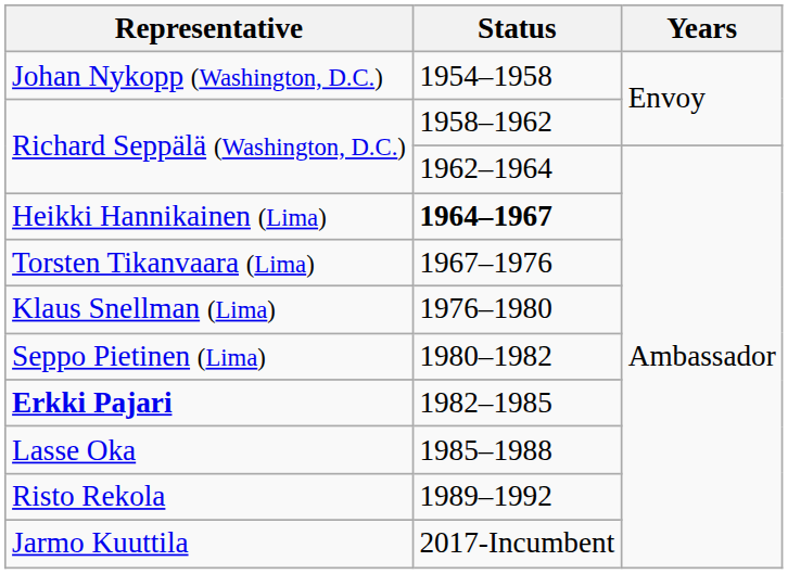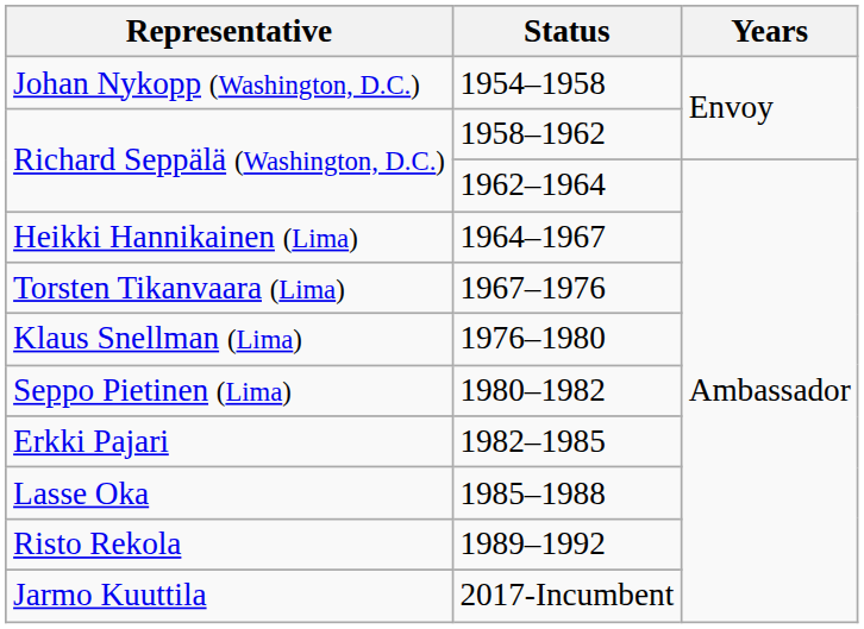Heikki Hannikainen (Lima) | Status: bold -> normal
Erkki Pajari | Representative: bold -> normal
